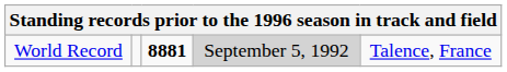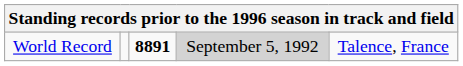World Record | column 3: 8881 -> 8891
